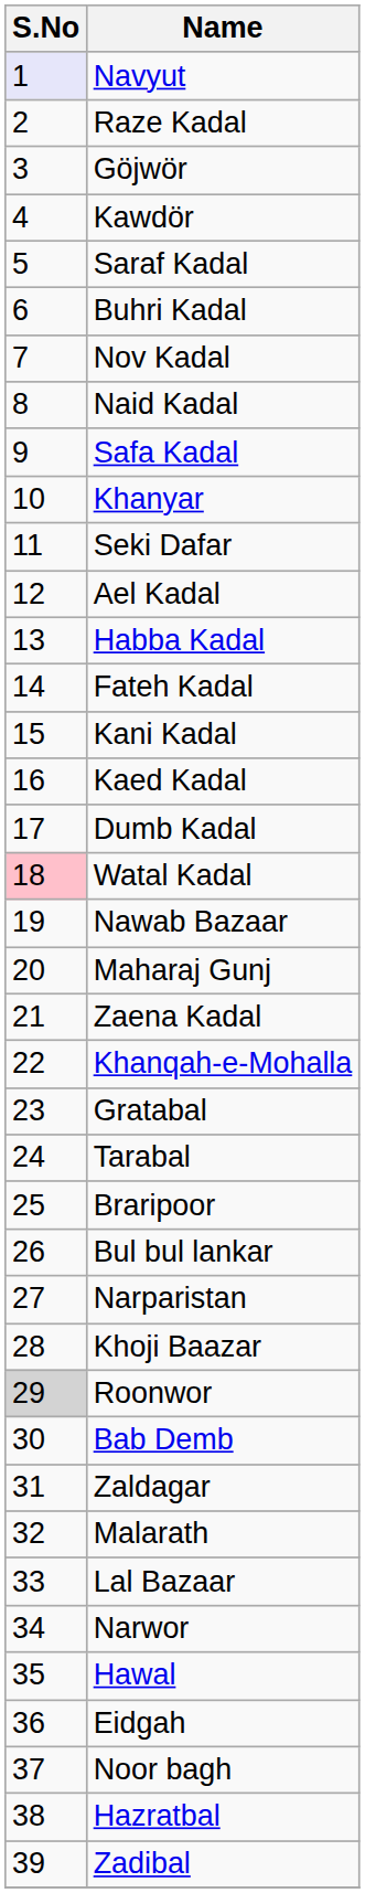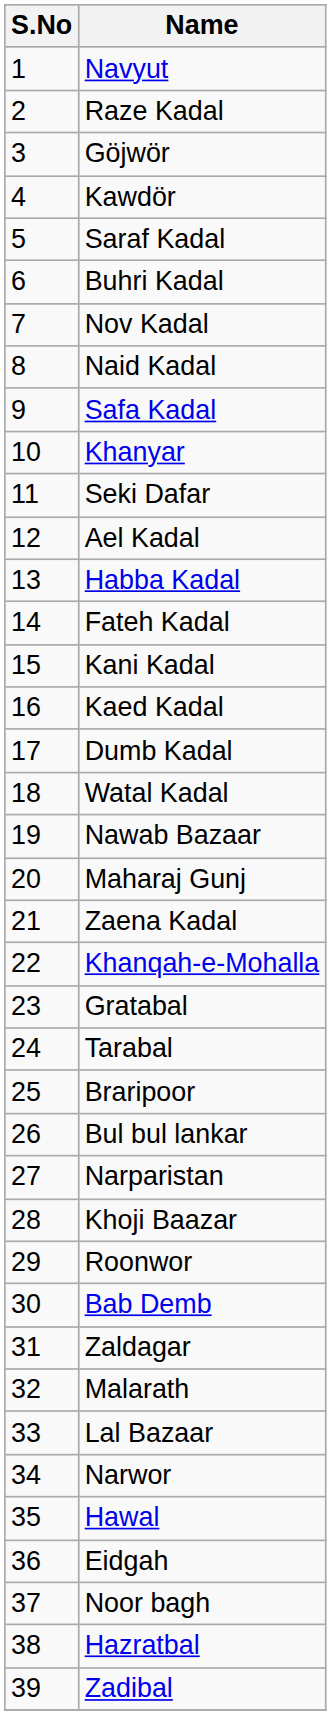Navyut | S.No: lavender background -> no background
Watal Kadal | S.No: pink background -> no background
Roonwor | S.No: lightgrey background -> no background
